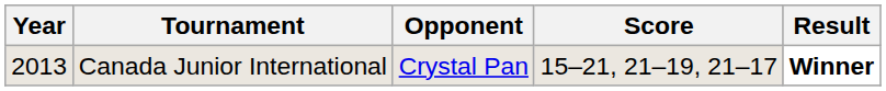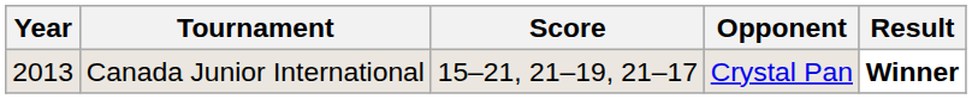columns swapped: Opponent <-> Score
